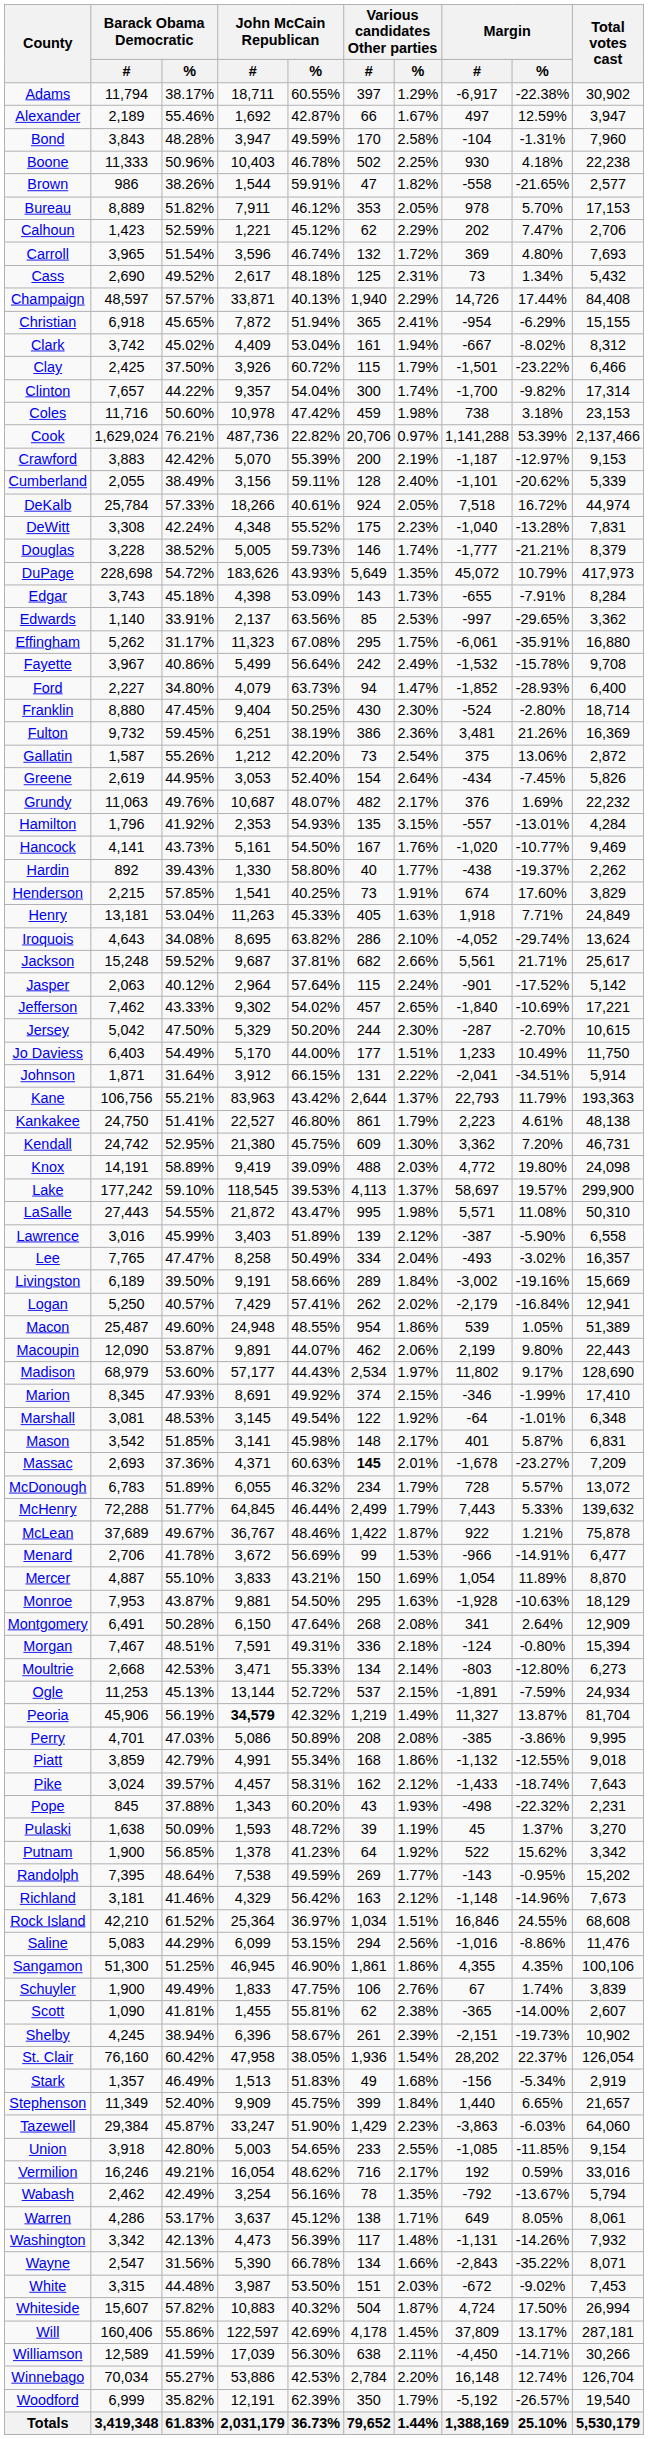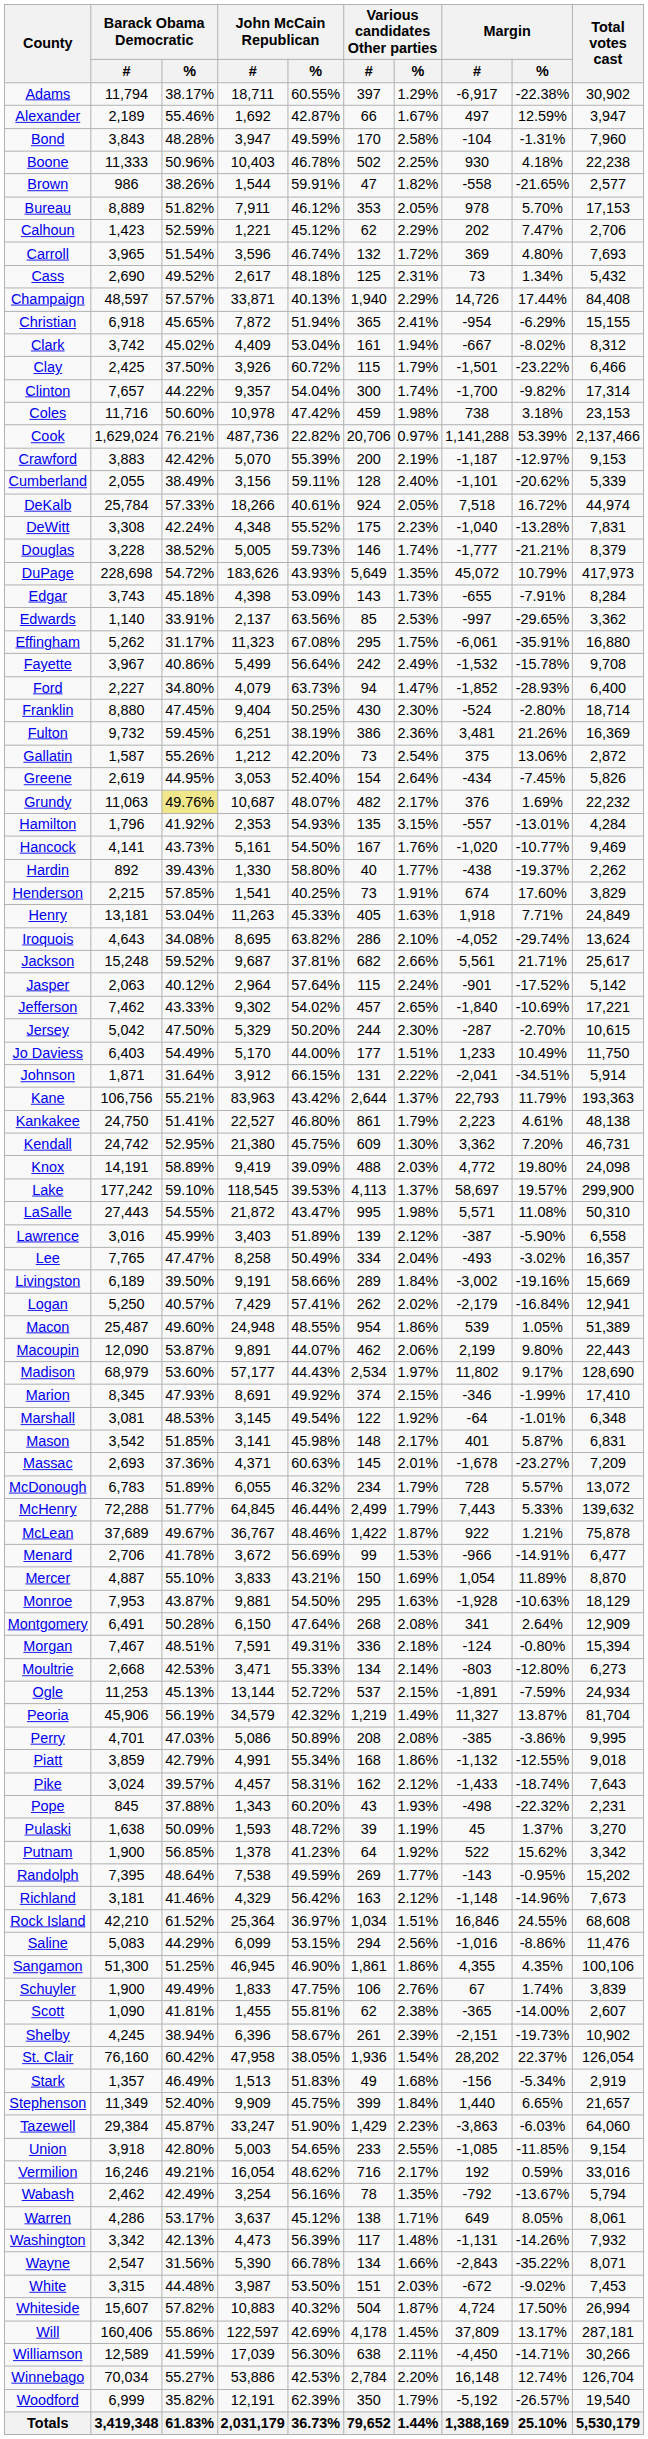Grundy | Barack Obama Democratic / %: no background -> khaki background
Massac | Various candidates Other parties / #: bold -> normal
Peoria | John McCain Republican / #: bold -> normal
